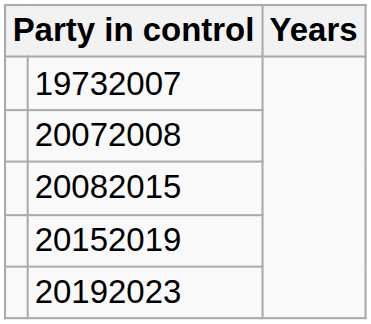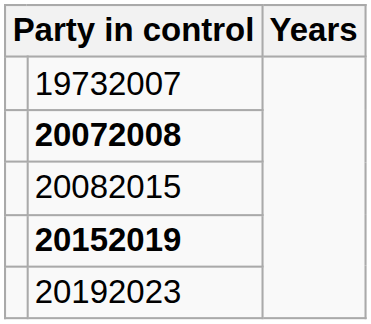20072008 | column 2: normal -> bold
20152019 | column 2: normal -> bold
